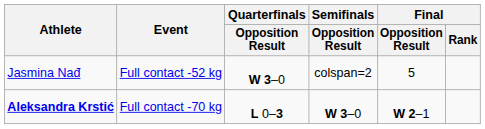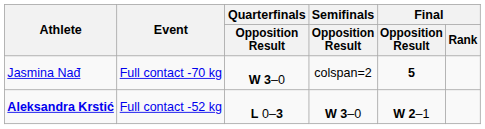Jasmina Nađ | Event: Full contact -52 kg -> Full contact -70 kg
Jasmina Nađ | Final / Opposition Result: normal -> bold
Aleksandra Krstić | Event: Full contact -70 kg -> Full contact -52 kg
